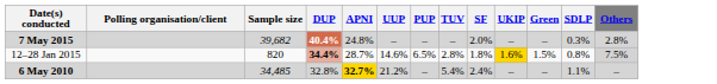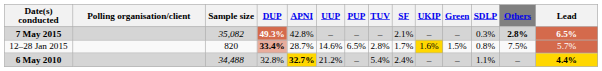+ column: Lead | 6.5% | 5.7% | 4.4%
7 May 2015 | Sample size: 39,682 -> 35,082
7 May 2015 | DUP: 40.4% -> 49.3%
7 May 2015 | APNI: 24.8% -> 42.8%
7 May 2015 | SF: 2.0% -> 2.1%
7 May 2015 | Others: normal -> bold
12–28 Jan 2015 | DUP: 34.4% -> 33.4%
12–28 Jan 2015 | SF: 1.8% -> 1.7%
12–28 Jan 2015 | Others: lightgrey background -> no background
6 May 2010 | Sample size: 34,485 -> 34,488
